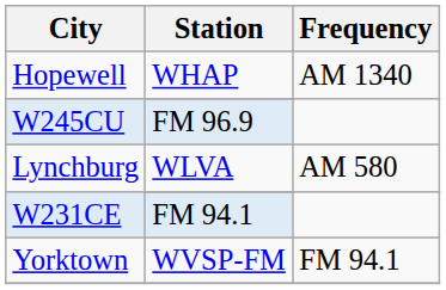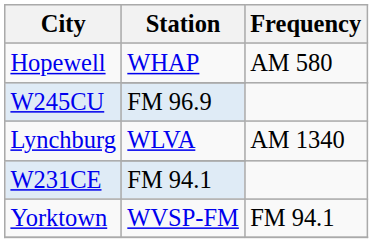Hopewell / WHAP | Frequency: AM 1340 -> AM 580
Lynchburg / WLVA | Frequency: AM 580 -> AM 1340
